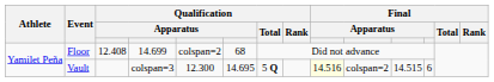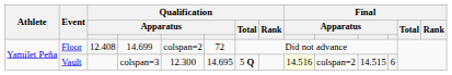Floor | column 6: 68 -> 72
